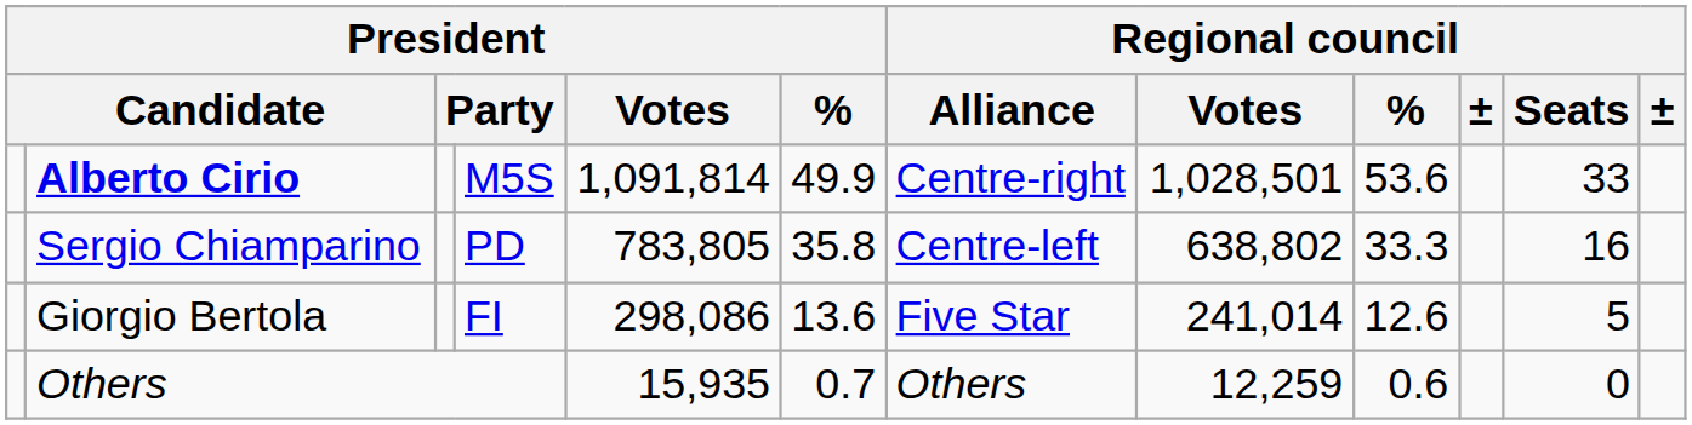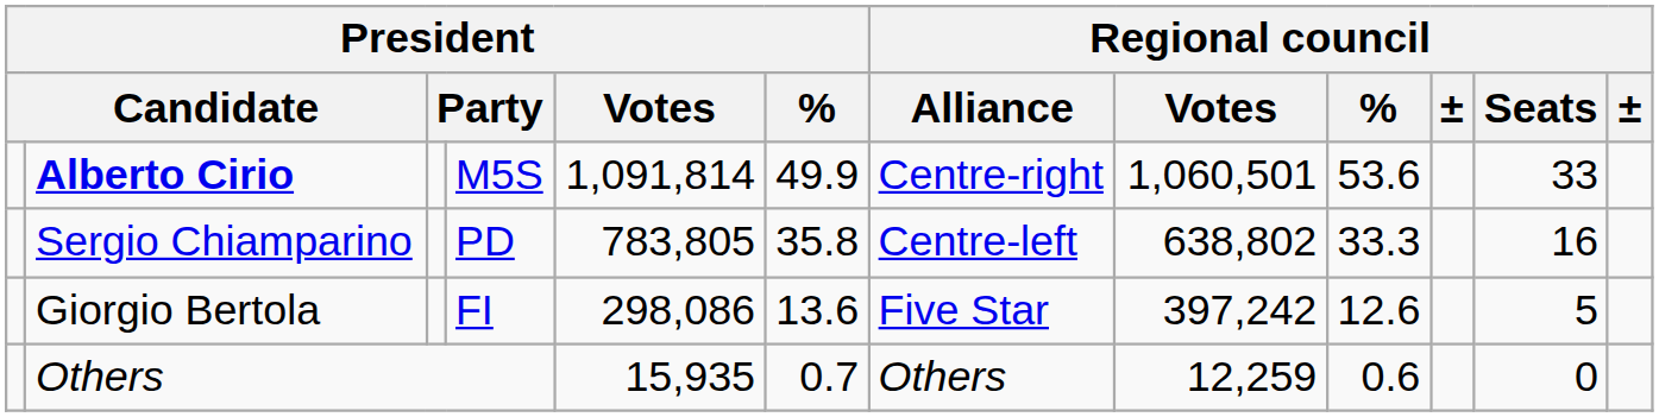Alberto Cirio | Regional council / Votes: 1,028,501 -> 1,060,501
Giorgio Bertola | Regional council / Votes: 241,014 -> 397,242
